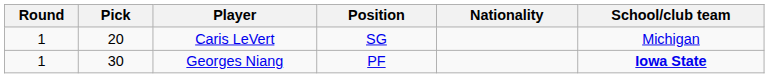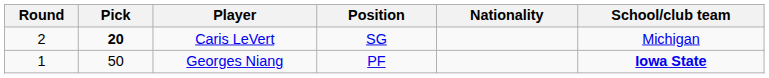Caris LeVert | Round: 1 -> 2
Caris LeVert | Pick: normal -> bold
Georges Niang | Pick: 30 -> 50
